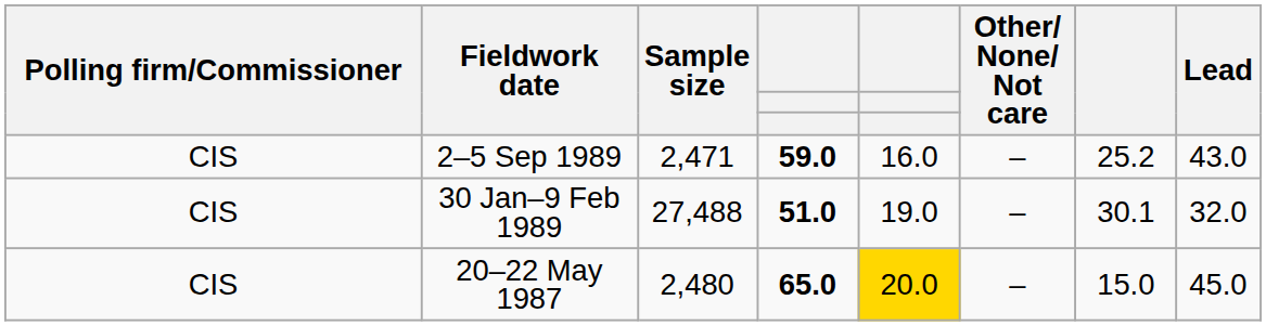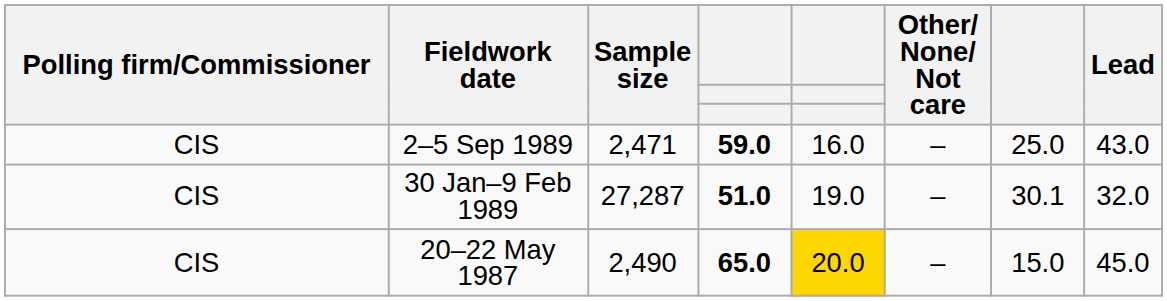2–5 Sep 1989 | column 7: 25.2 -> 25.0
30 Jan–9 Feb 1989 | Sample size: 27,488 -> 27,287
20–22 May 1987 | Sample size: 2,480 -> 2,490
